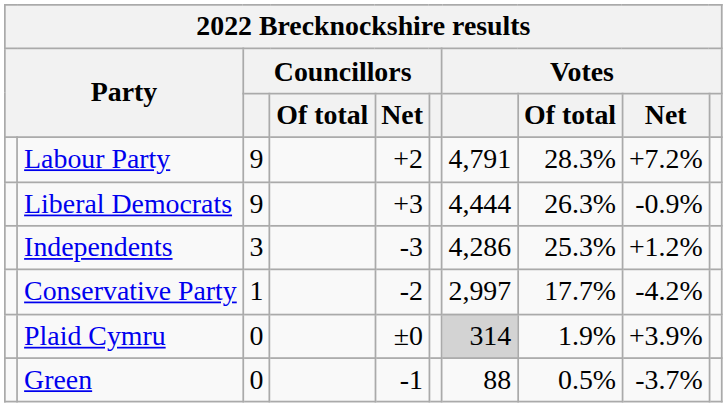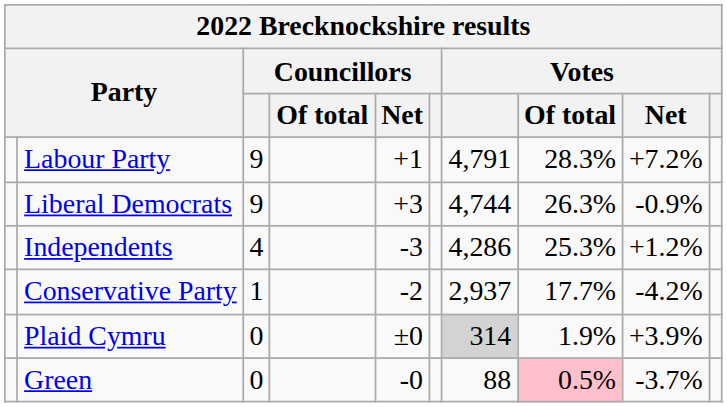Labour Party | Councillors / Net: +2 -> +1
Liberal Democrats | column 7: 4,444 -> 4,744
Independents | column 3: 3 -> 4
Conservative Party | column 7: 2,997 -> 2,937
Green | Councillors / Net: -1 -> -0
Green | Votes / Of total: no background -> pink background
